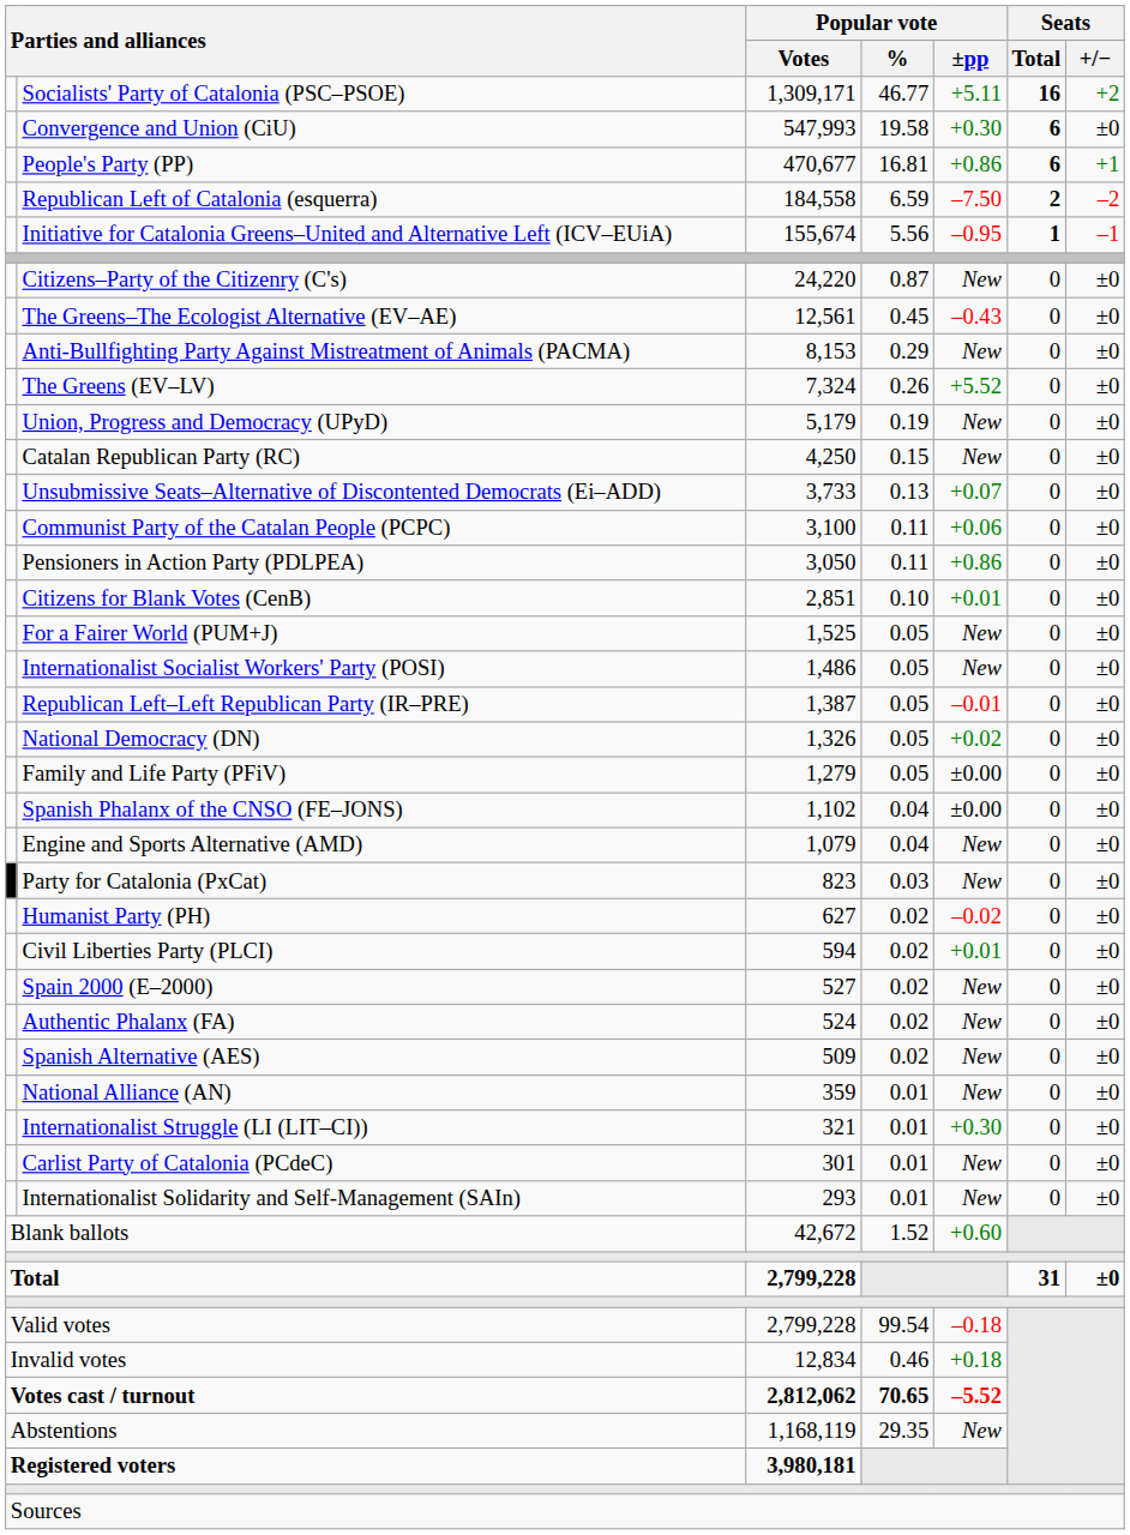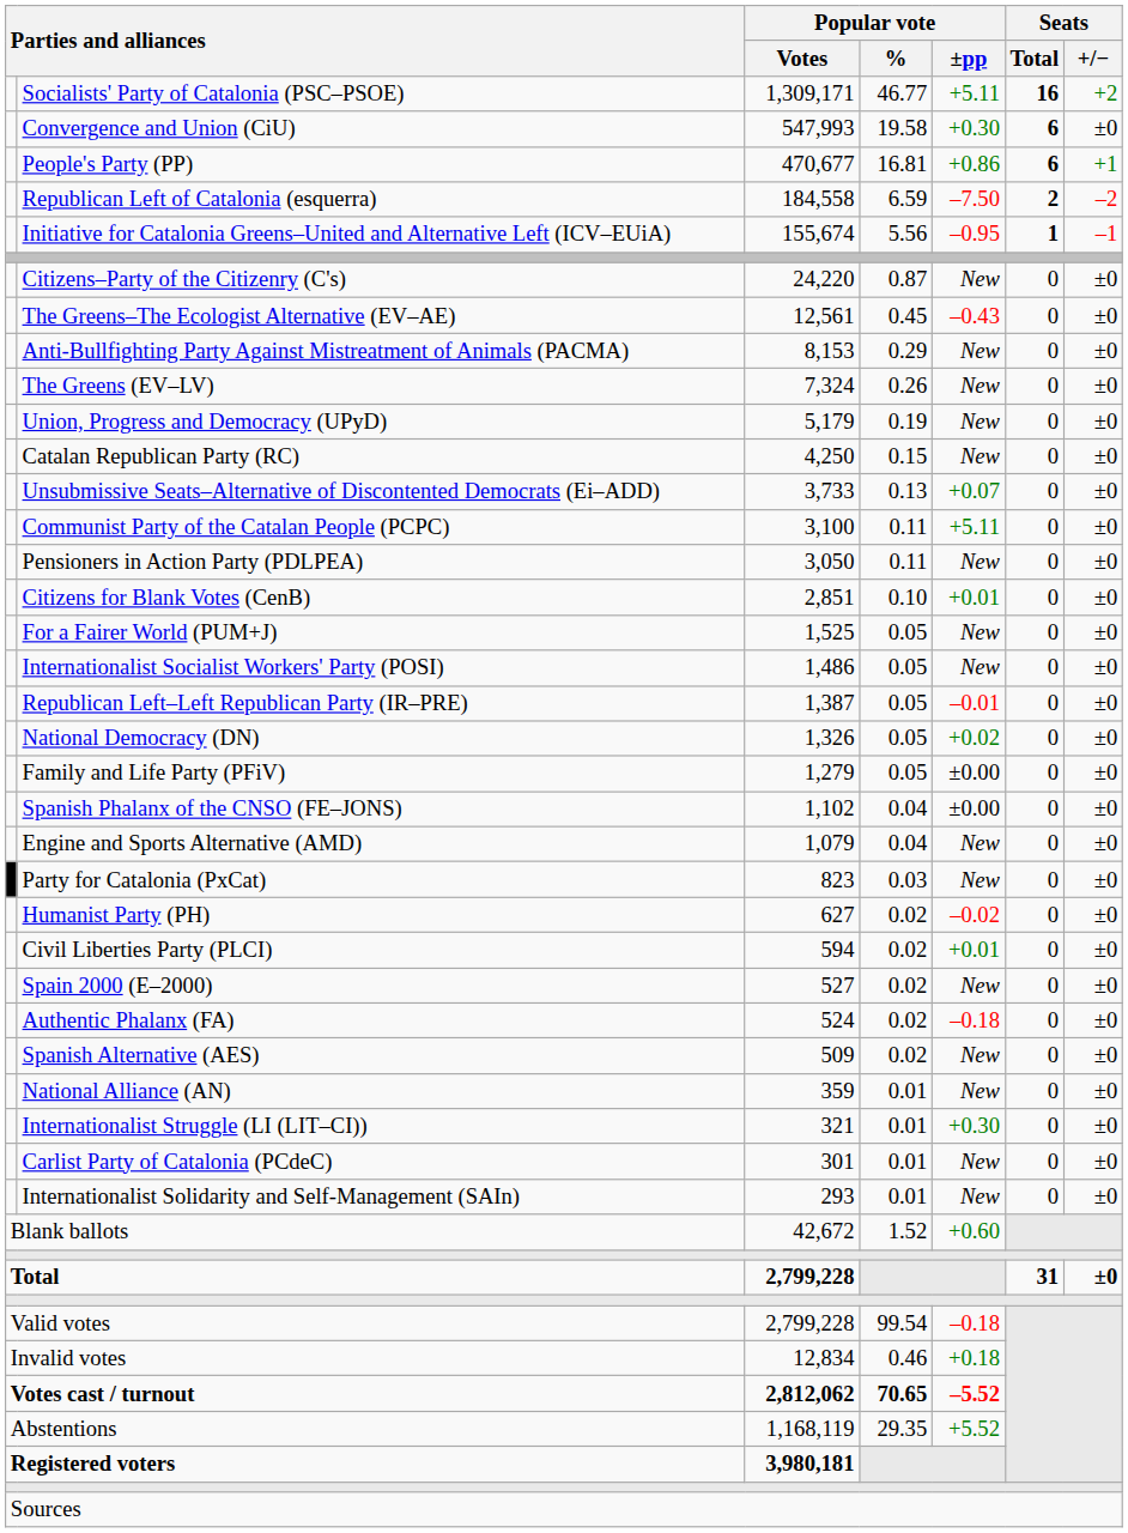The Greens (EV–LV) | Popular vote / ±pp: +5.52 -> New
Communist Party of the Catalan People (PCPC) | Popular vote / ±pp: +0.06 -> +5.11
Pensioners in Action Party (PDLPEA) | Popular vote / ±pp: +0.86 -> New
Authentic Phalanx (FA) | Popular vote / ±pp: New -> –0.18
Abstentions | Popular vote / ±pp: New -> +5.52
